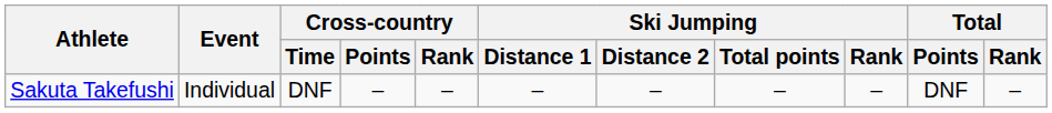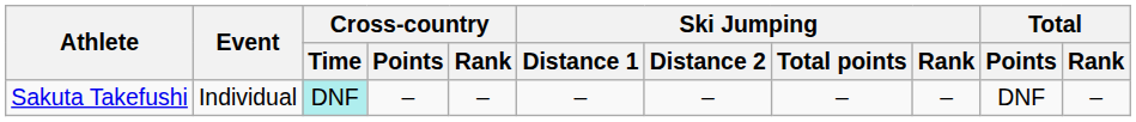Sakuta Takefushi | Cross-country / Time: no background -> paleturquoise background
